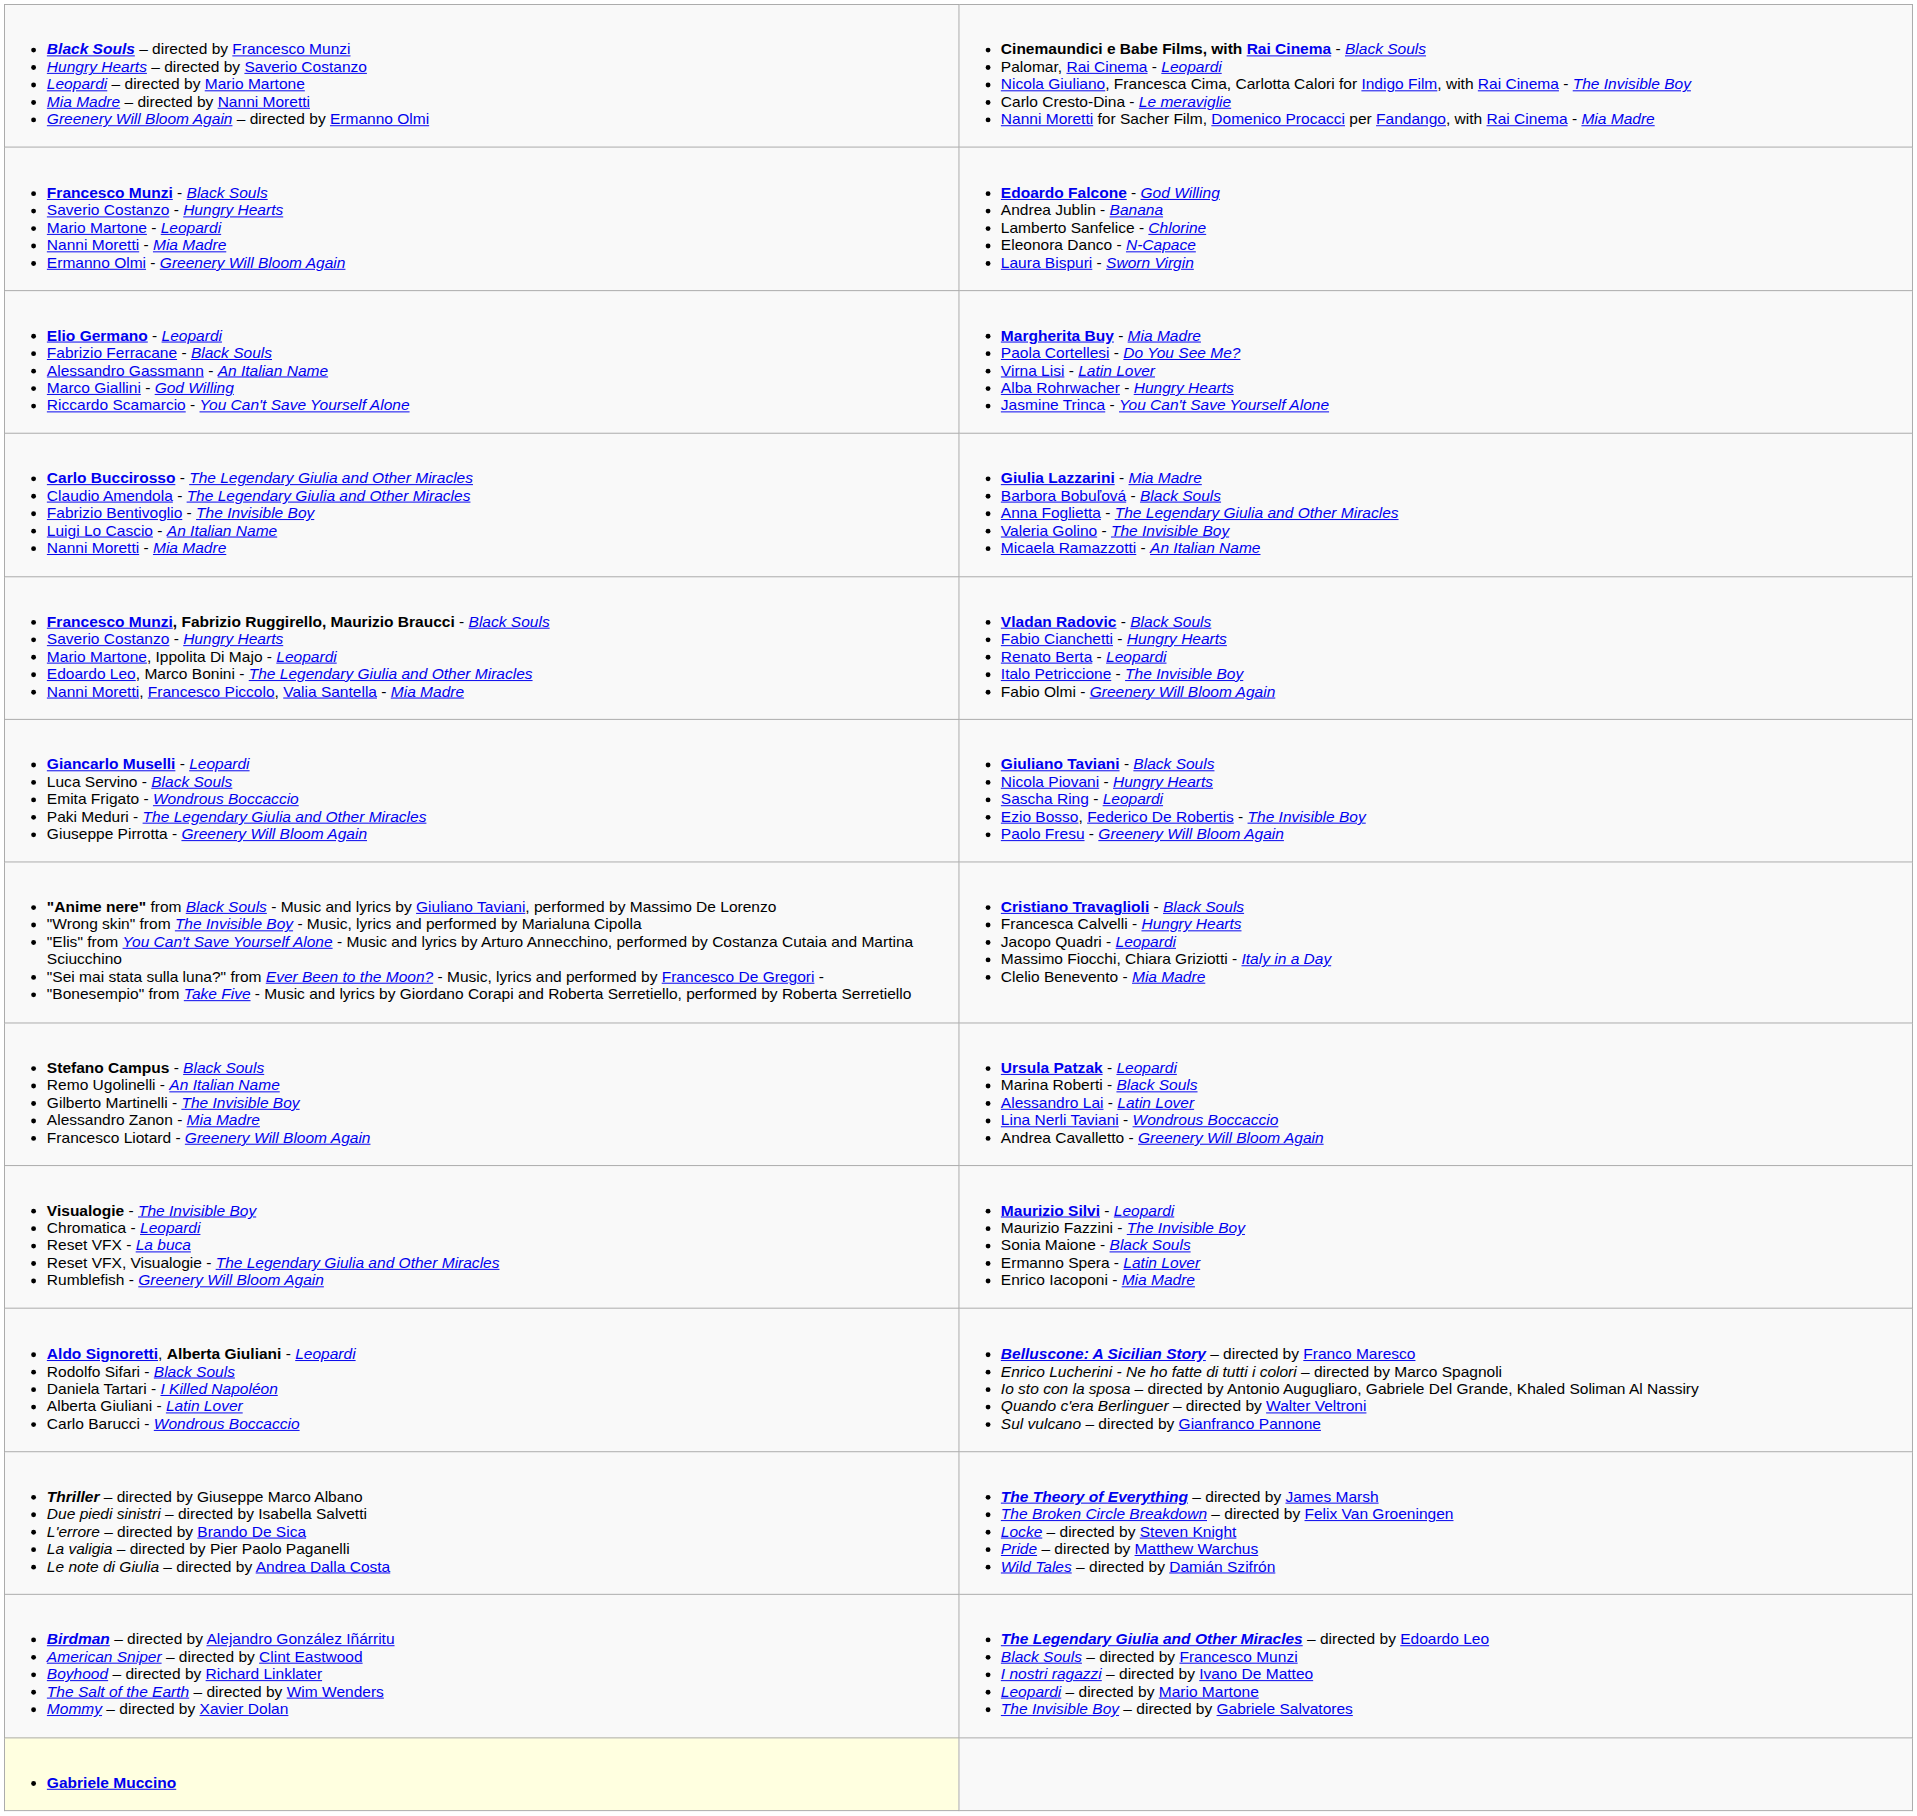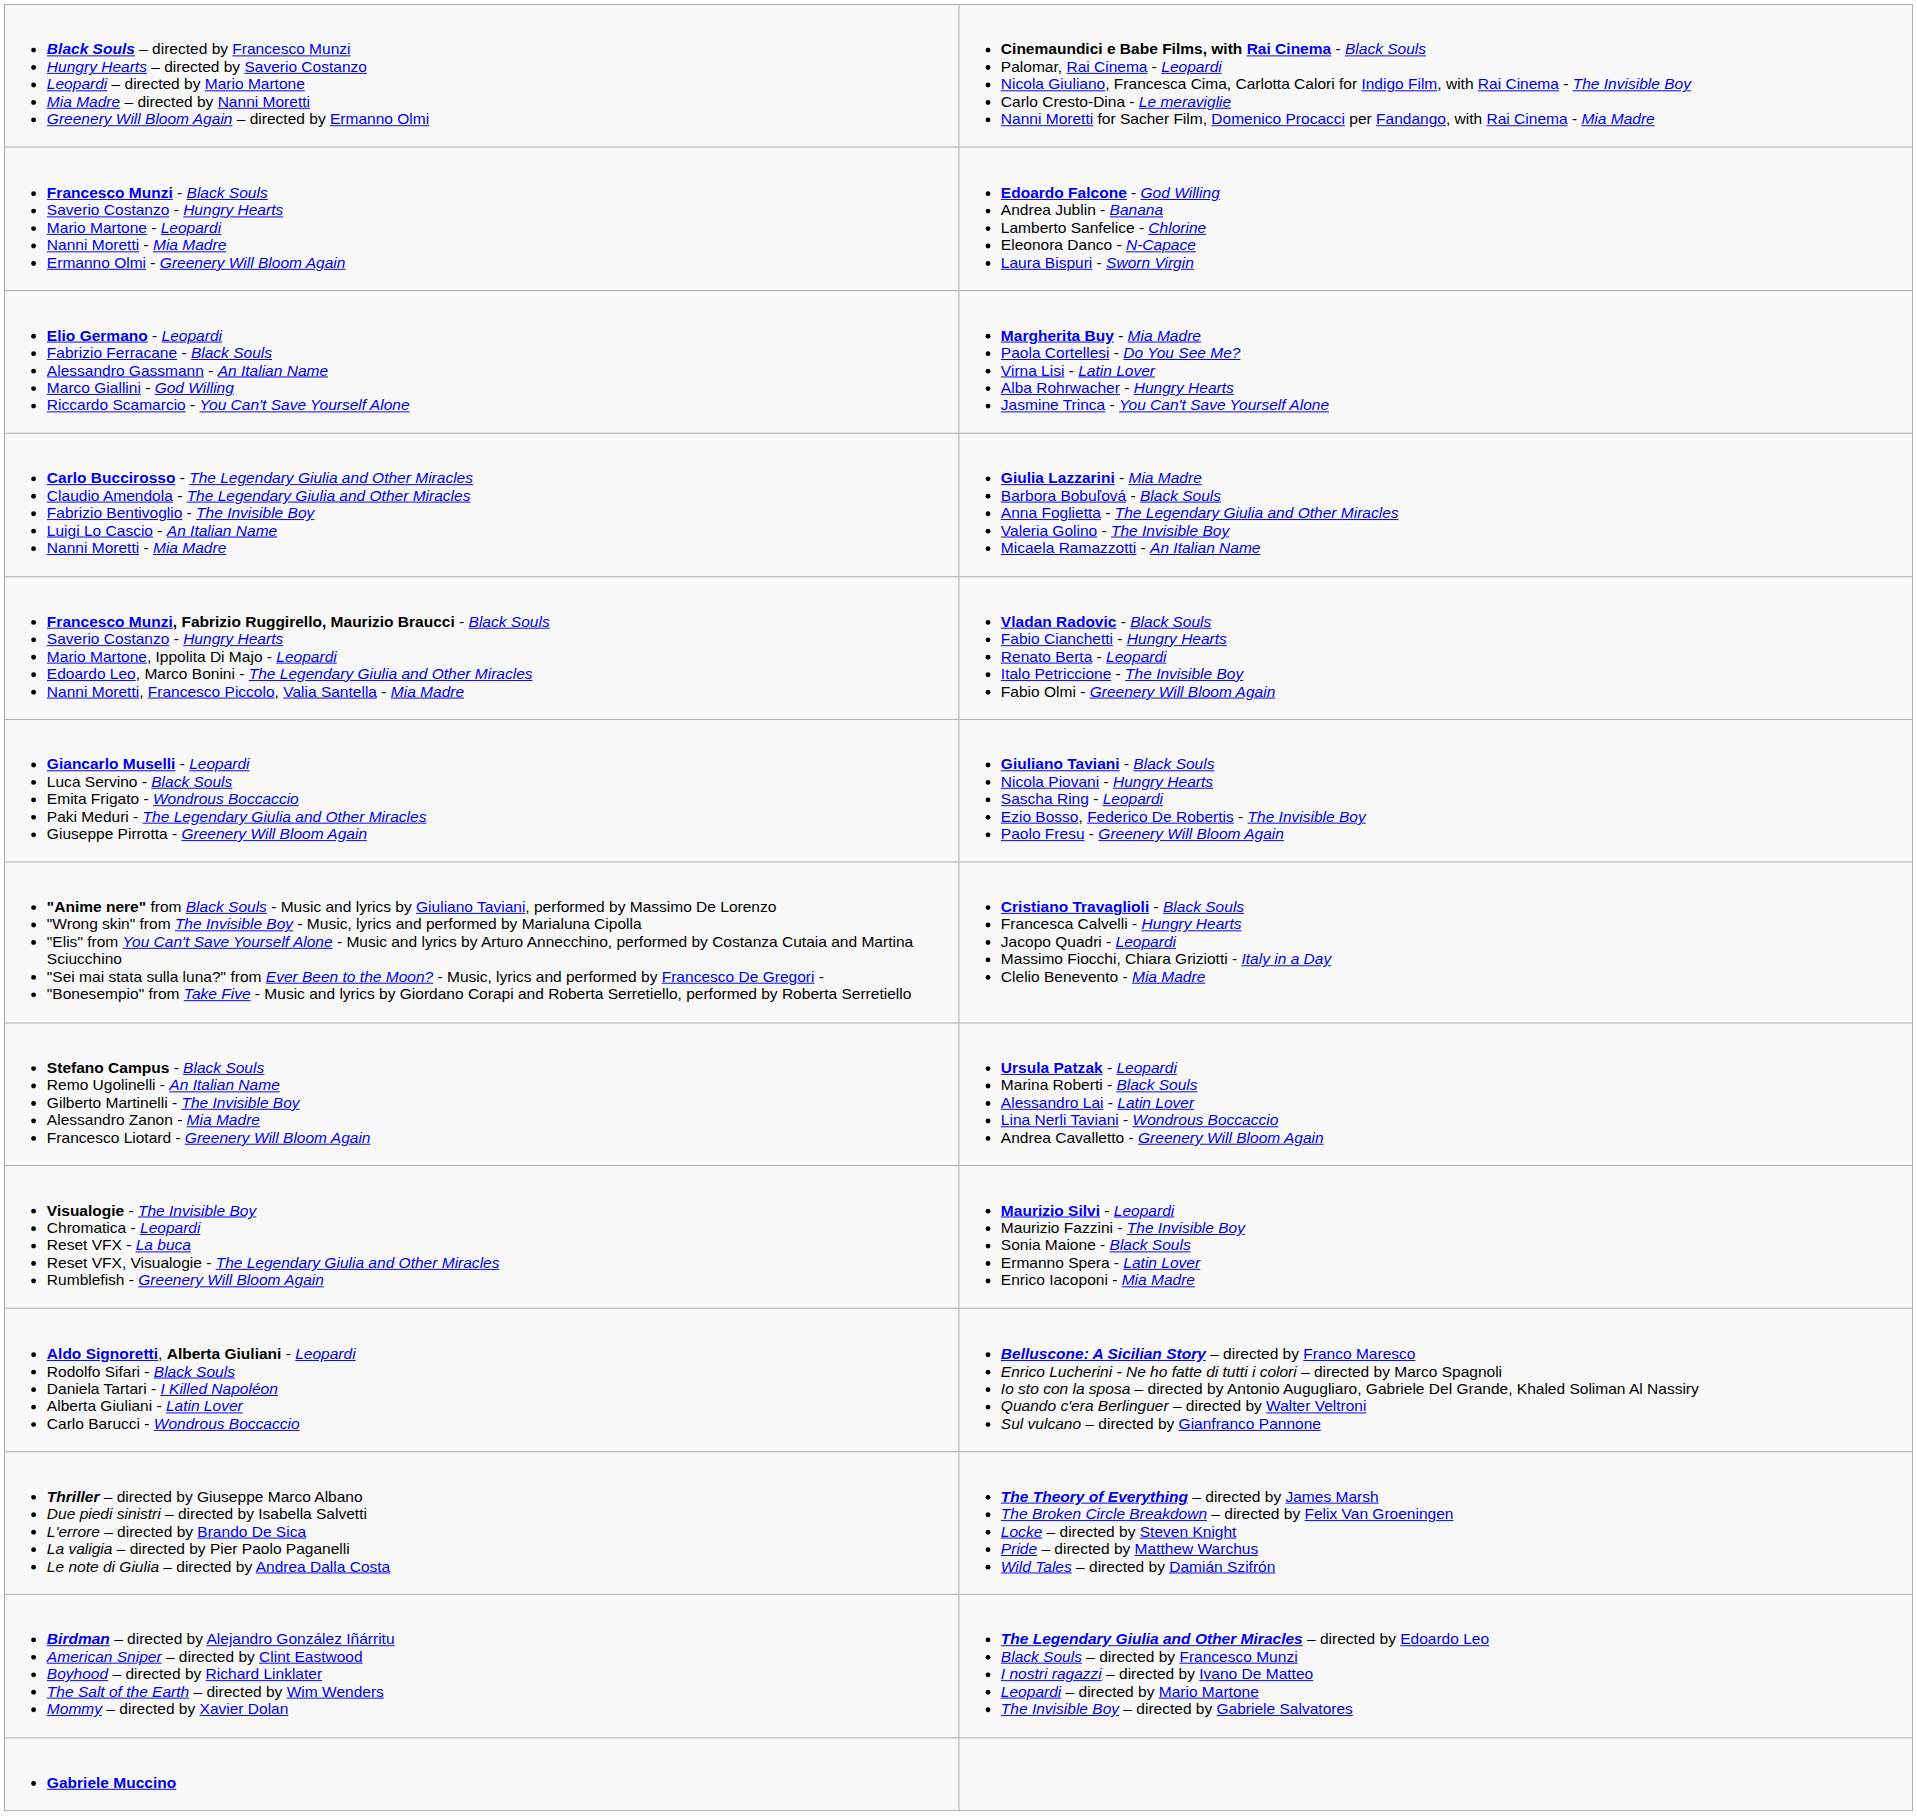Gabriele Muccino | column 1: lightyellow background -> no background
